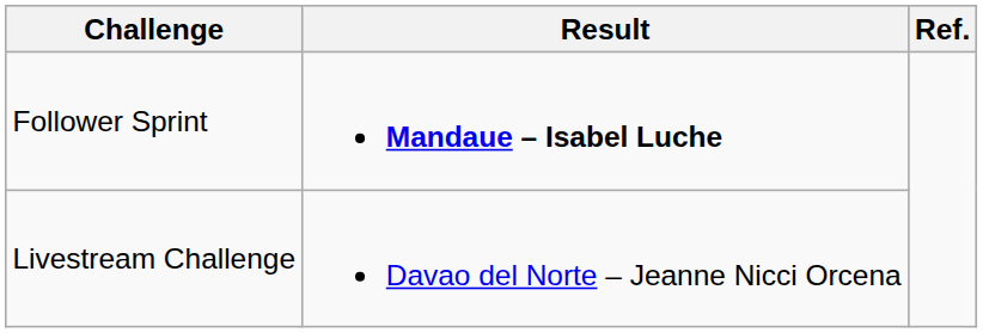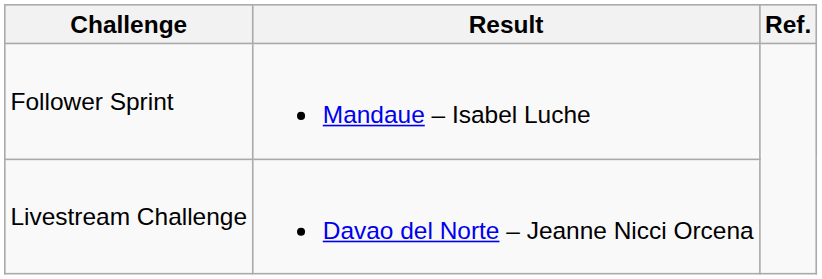Follower Sprint | Result: bold -> normal
